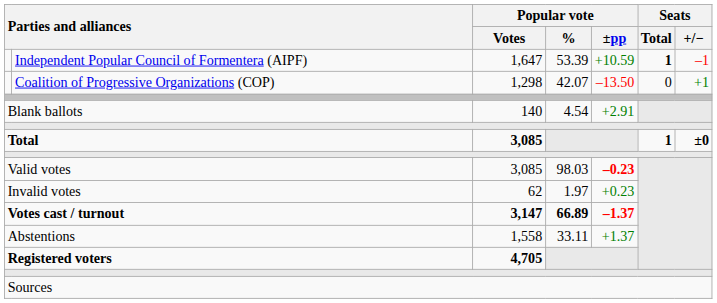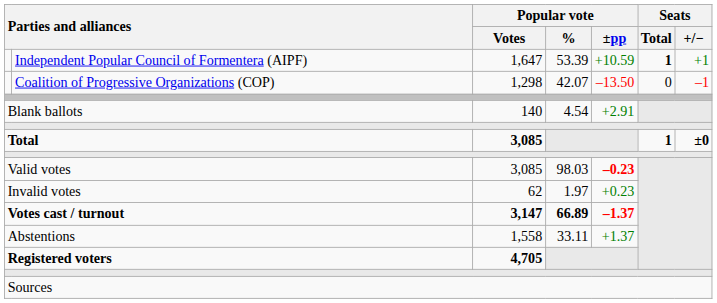Independent Popular Council of Formentera (AIPF) | Seats / +/−: –1 -> +1
Coalition of Progressive Organizations (COP) | Seats / +/−: +1 -> –1
